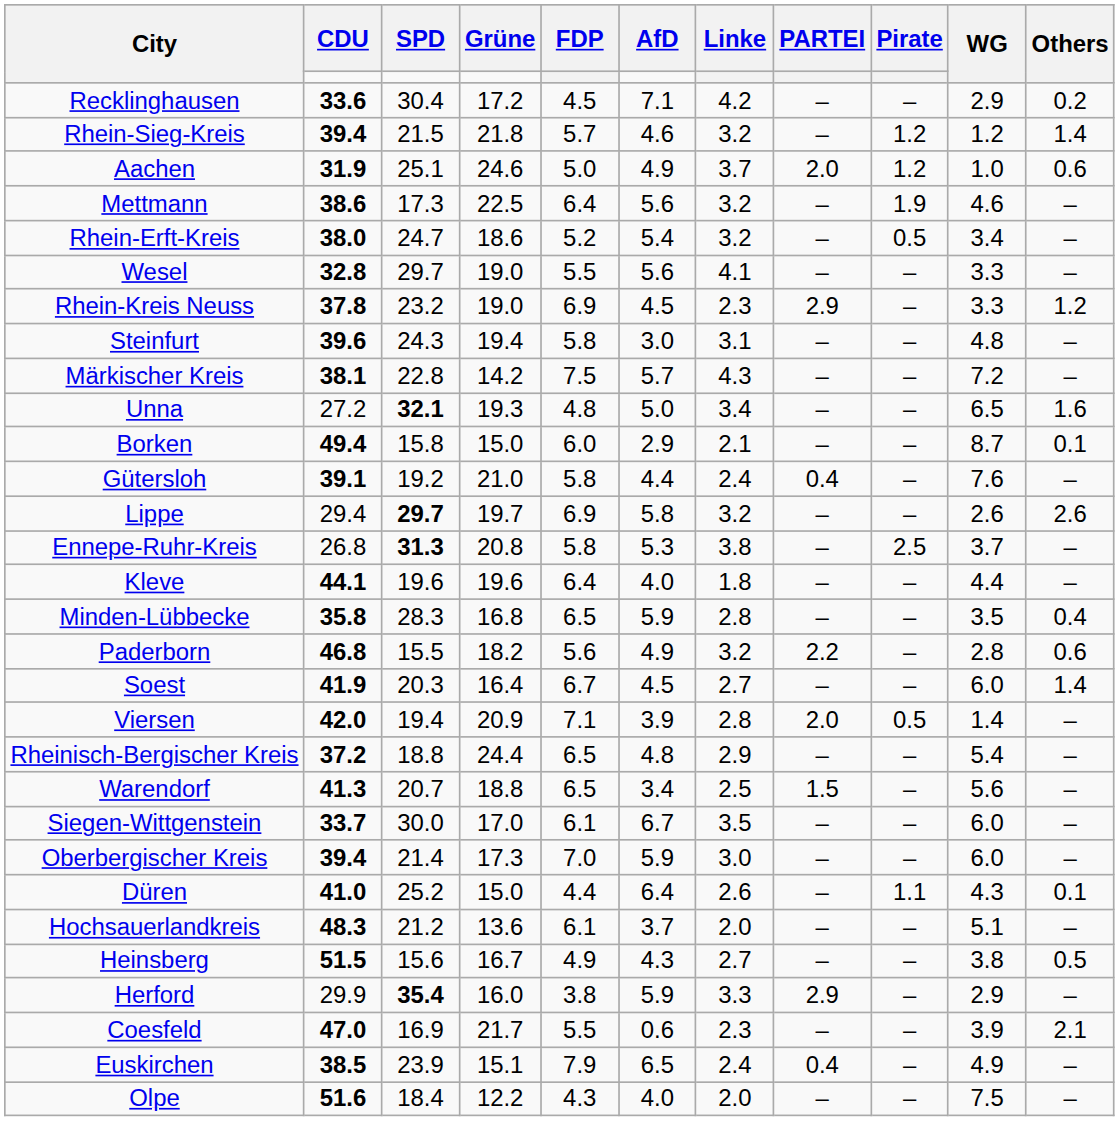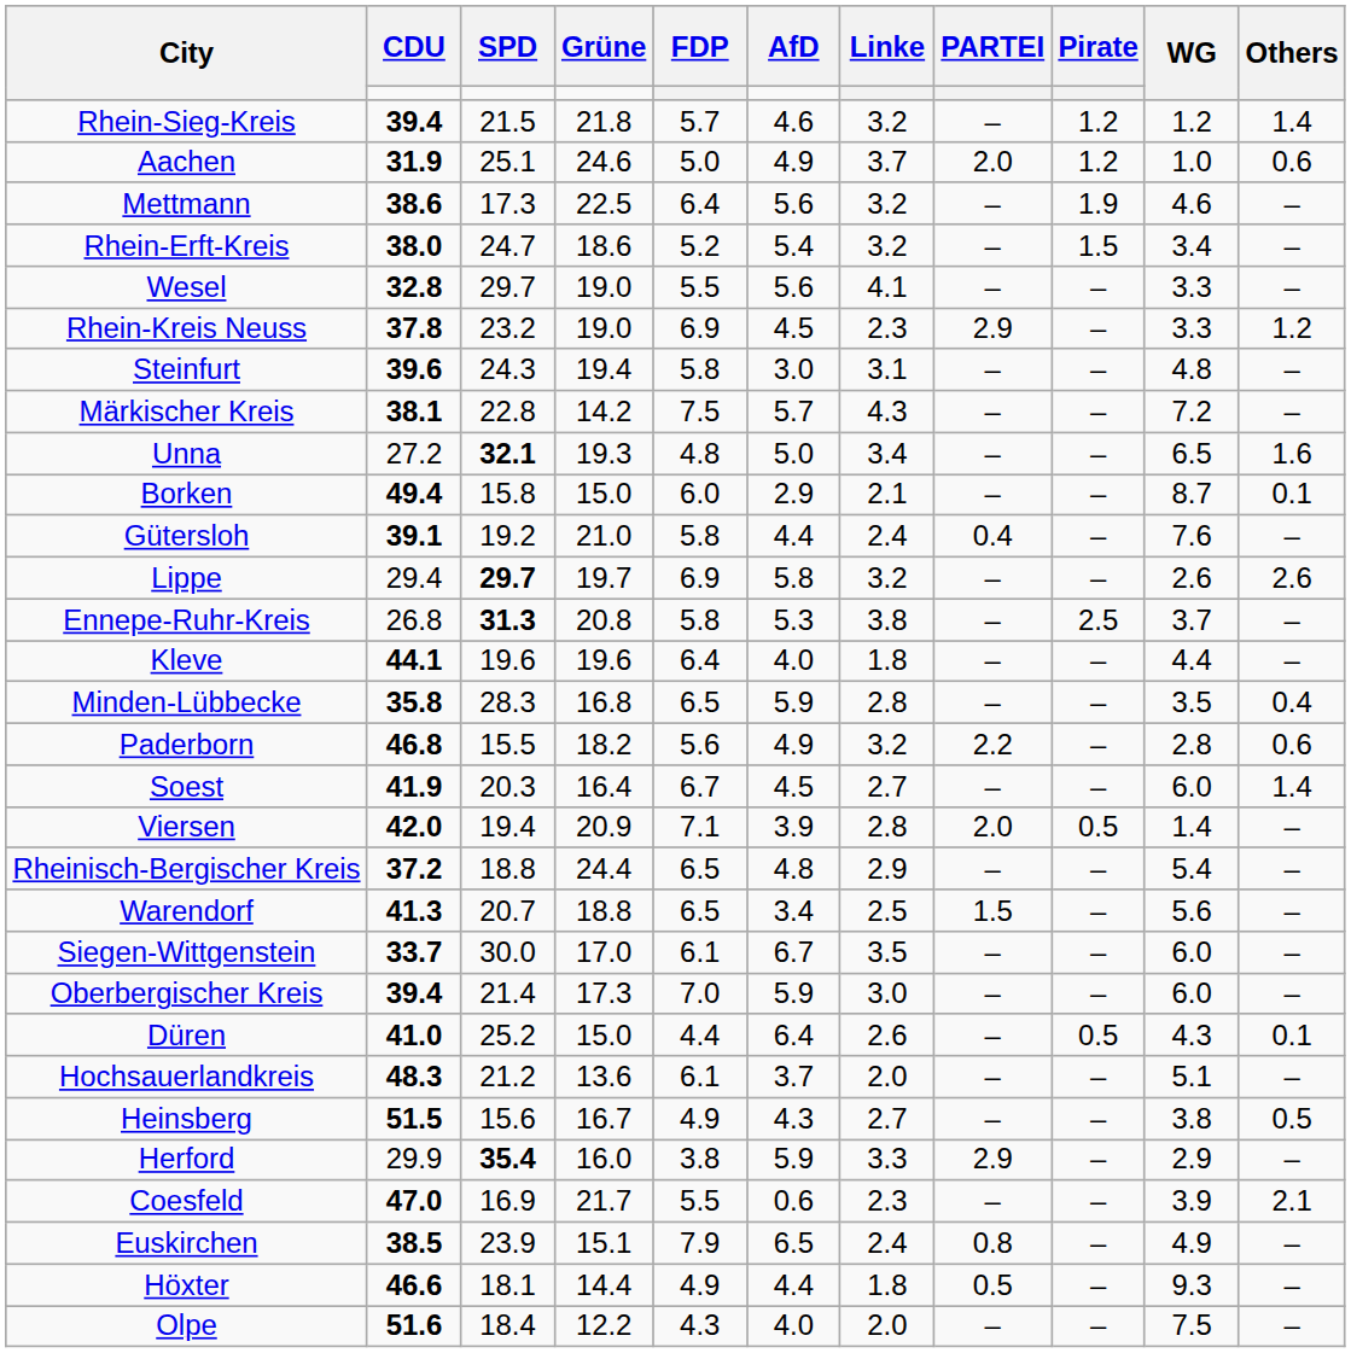- row: Recklinghausen | 33.6 | 30.4 | 17.2 | 4.5 | 7.1 | 4.2 | – | – | 2.9 | 0.2
Rhein-Erft-Kreis | Pirate: 0.5 -> 1.5
Düren | Pirate: 1.1 -> 0.5
Euskirchen | PARTEI: 0.4 -> 0.8
+ row: Höxter | 46.6 | 18.1 | 14.4 | 4.9 | 4.4 | 1.8 | 0.5 | – | 9.3 | –
